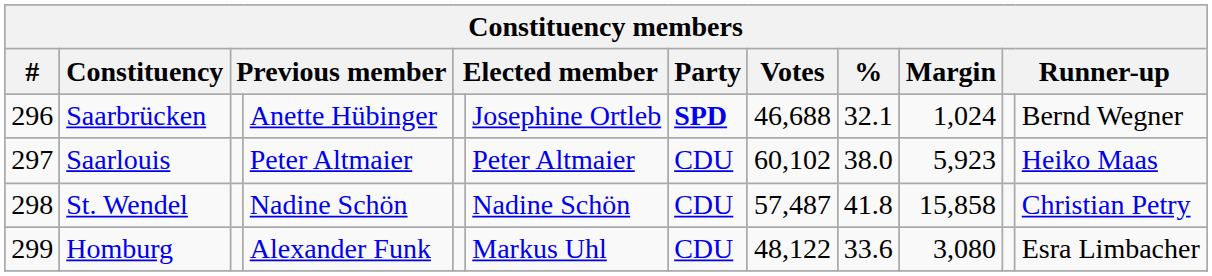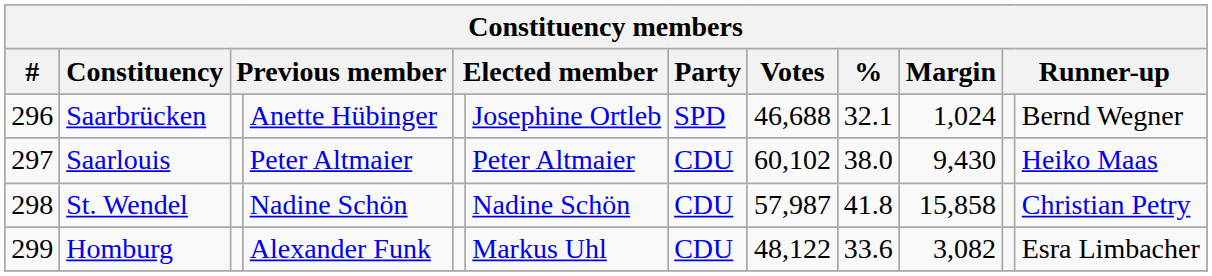Saarbrücken | Party: bold -> normal
Saarlouis | Margin: 5,923 -> 9,430
St. Wendel | Votes: 57,487 -> 57,987
Homburg | Margin: 3,080 -> 3,082
